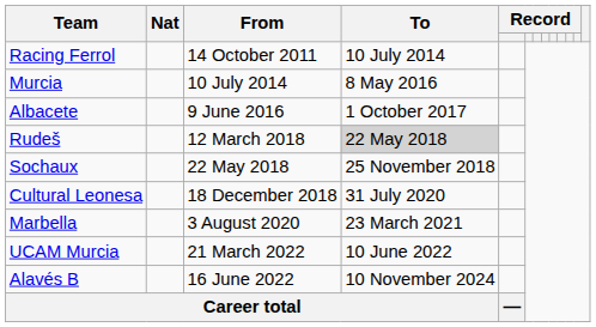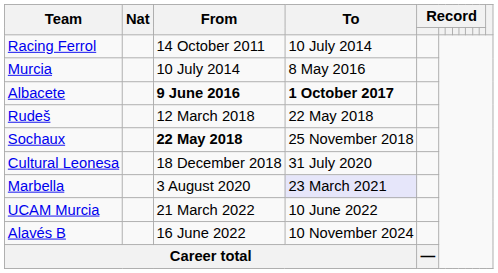Albacete | From: normal -> bold
Albacete | To: normal -> bold
Rudeš | To: lightgrey background -> no background
Sochaux | From: normal -> bold
Marbella | To: no background -> lavender background
